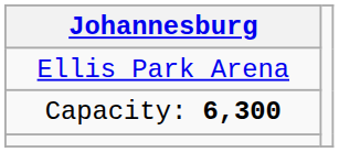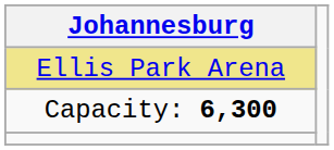Ellis Park Arena | Johannesburg: no background -> khaki background
